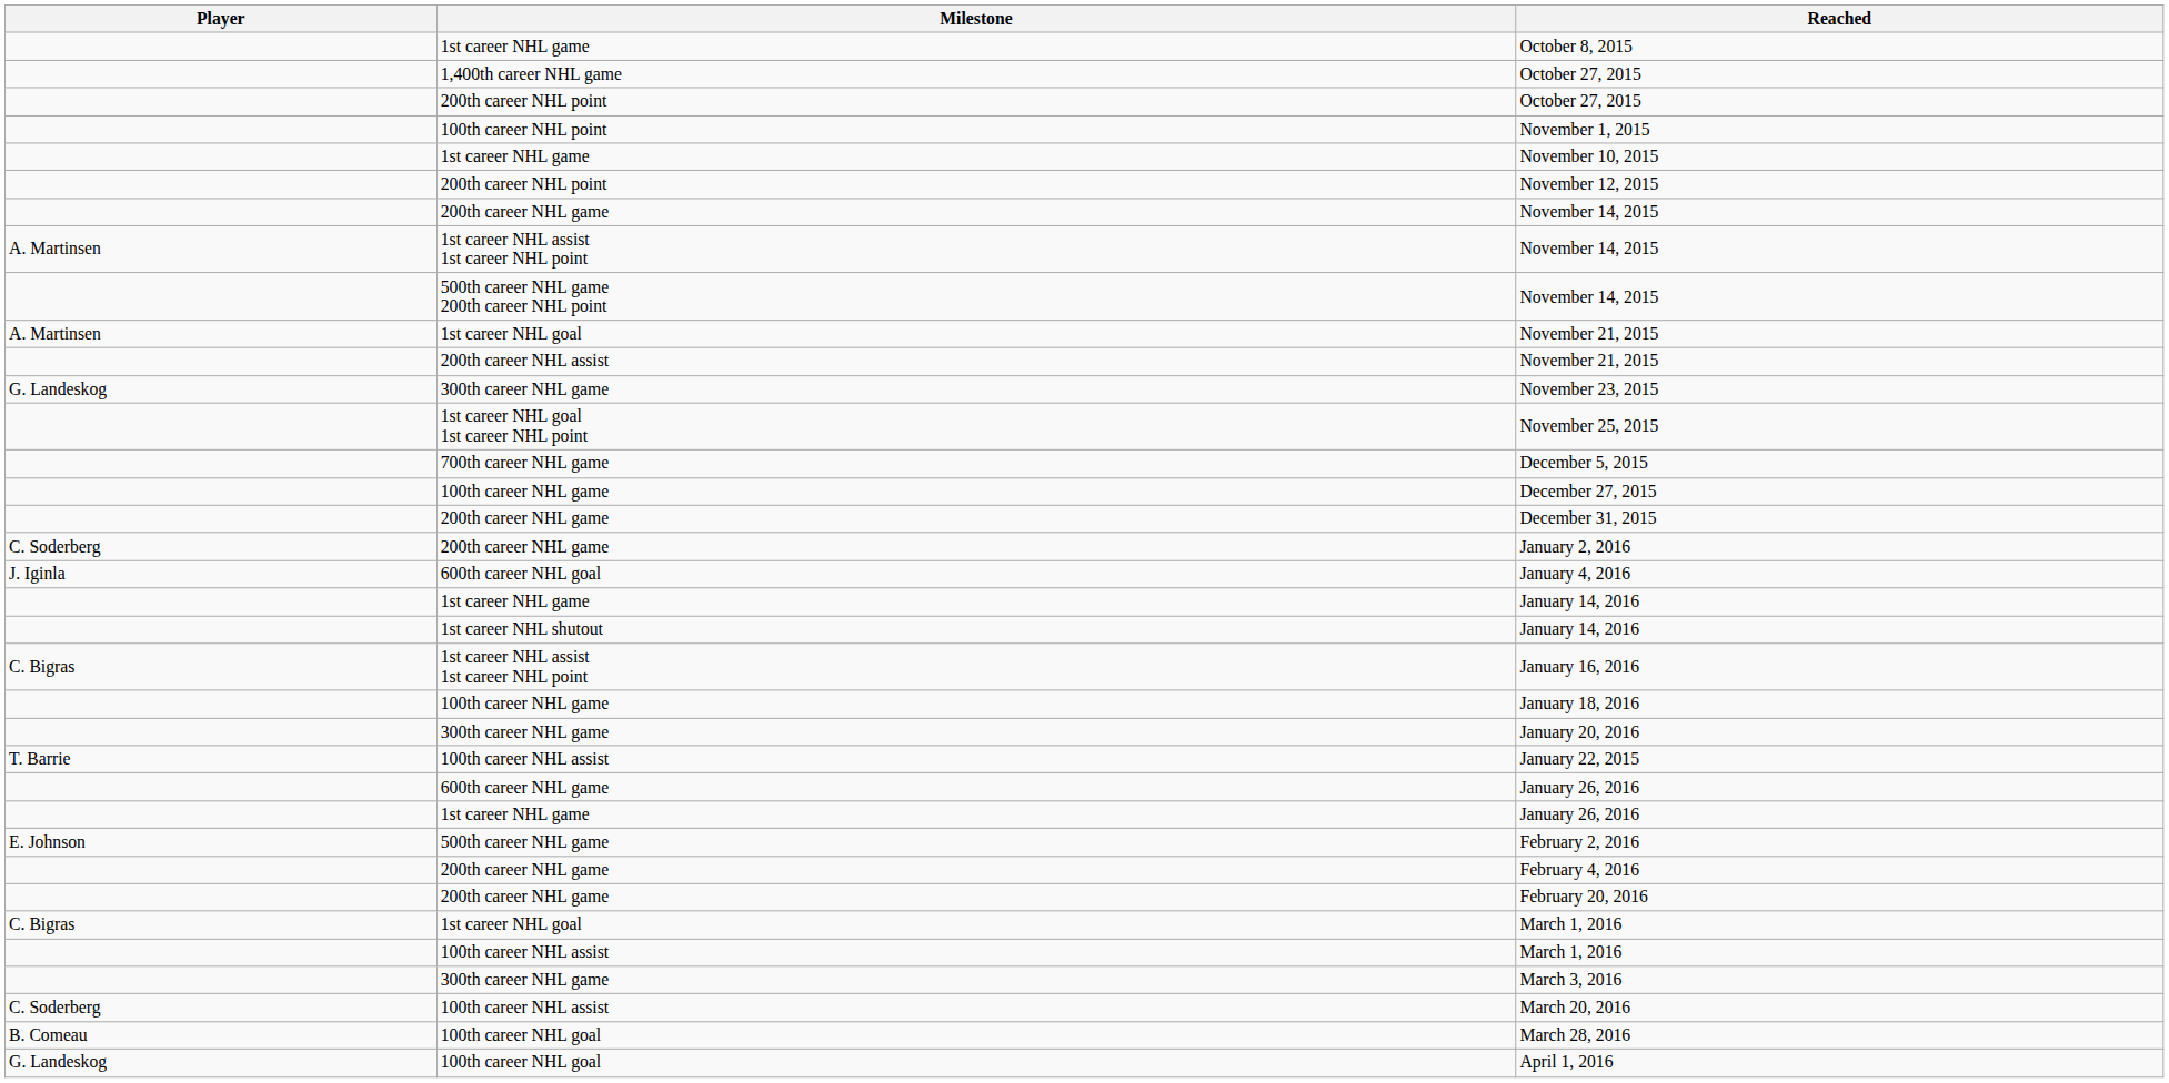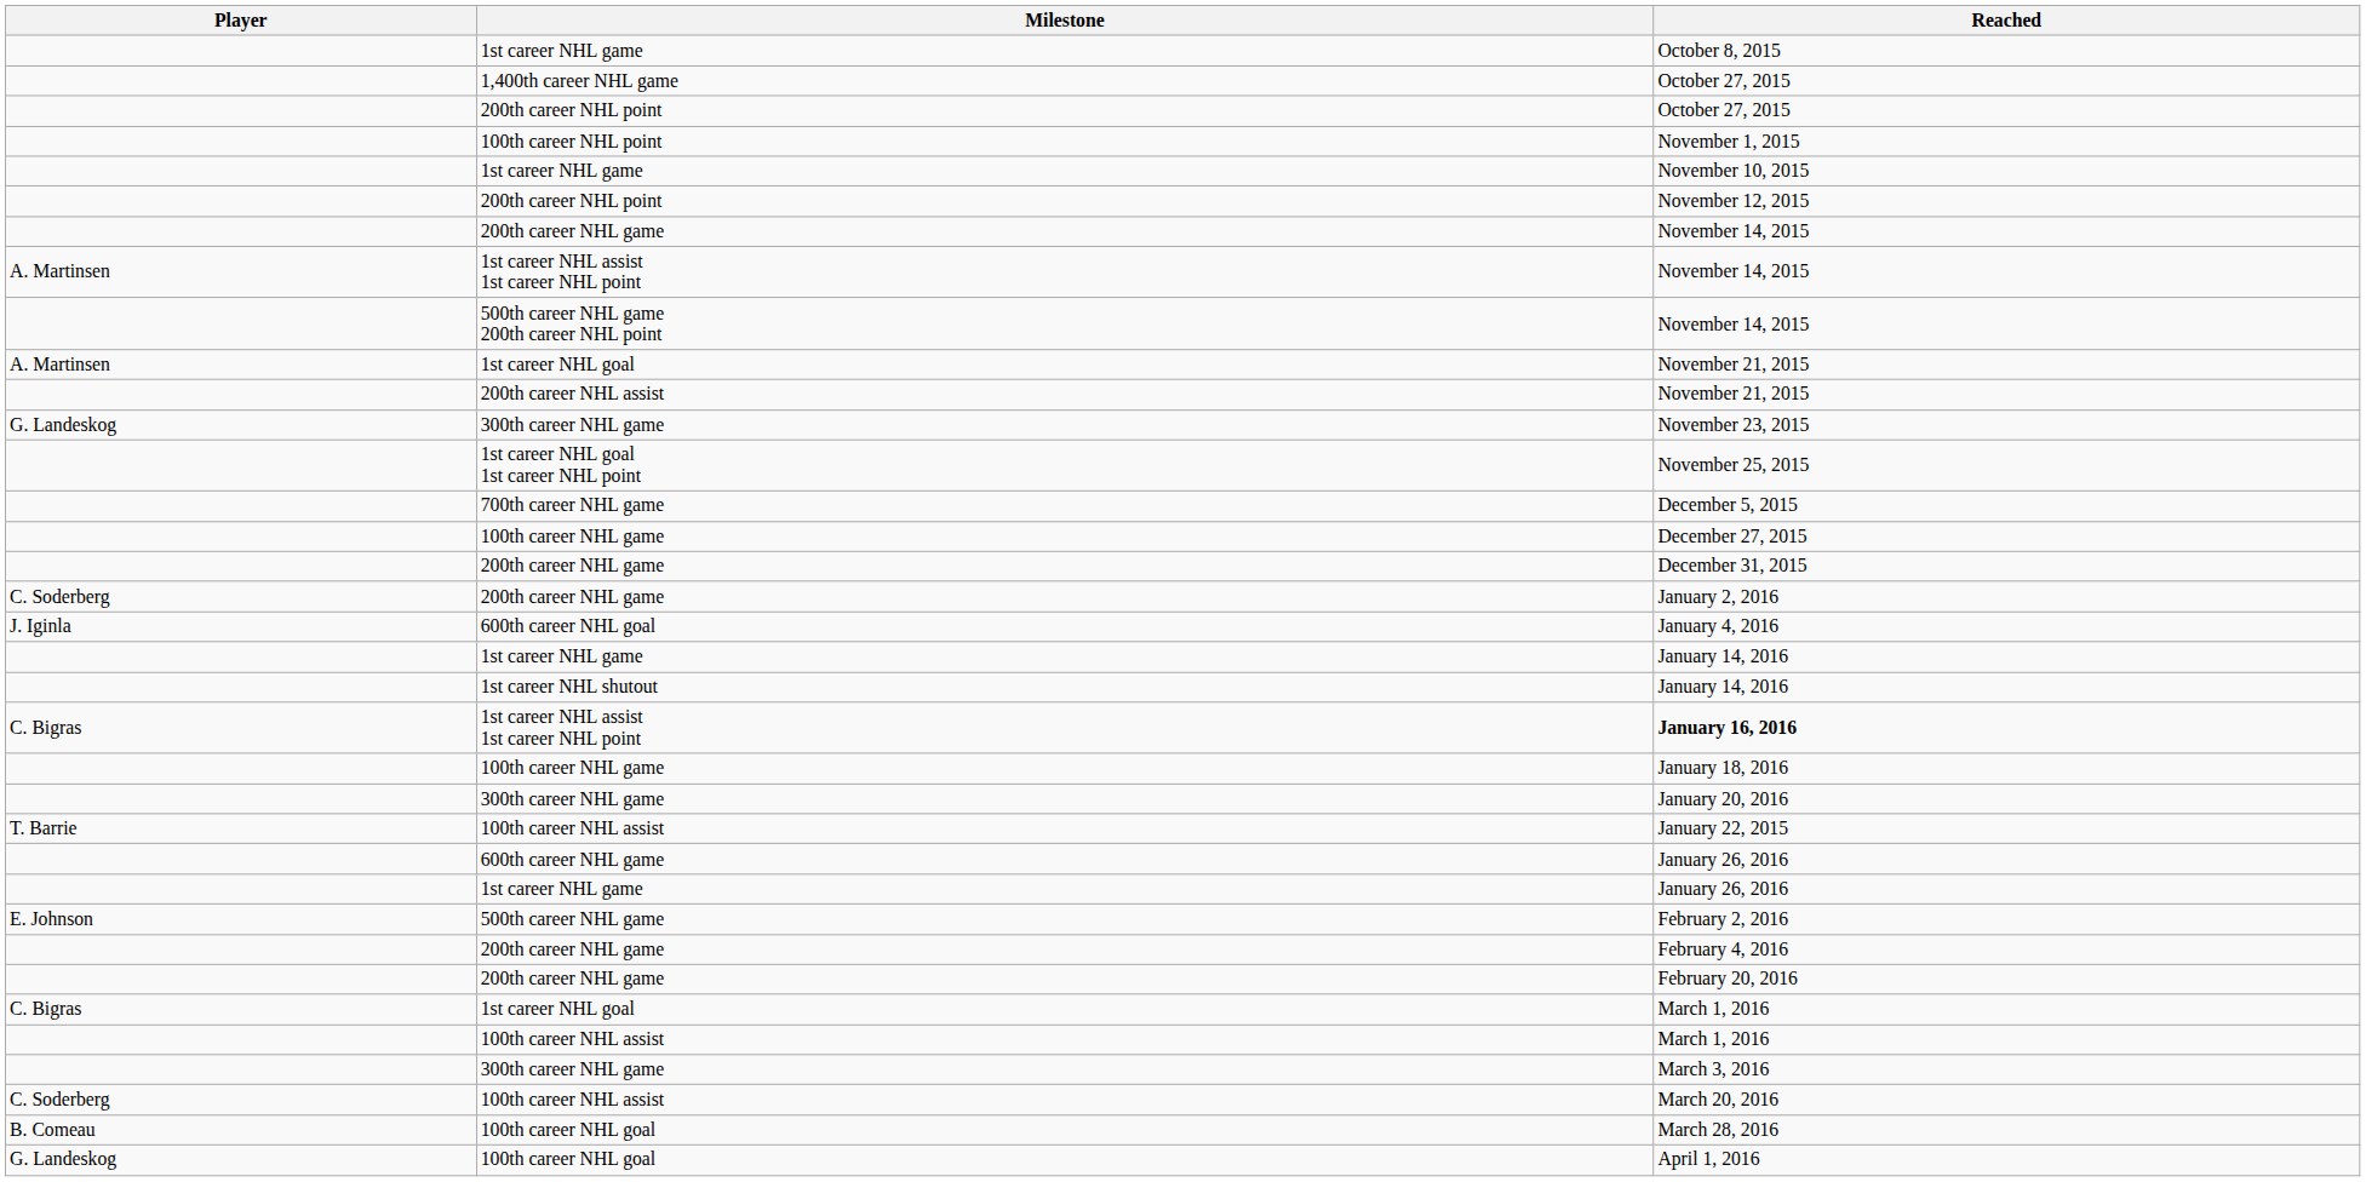row 22 | Reached: normal -> bold
